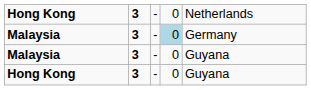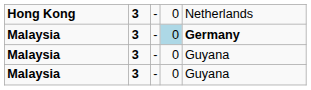row 2 | column 5: normal -> bold
row 4 | column 1: Hong Kong -> Malaysia
